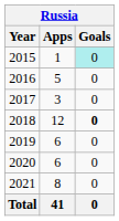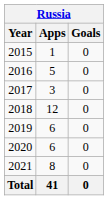2015 | Goals: paleturquoise background -> no background
2018 | Goals: bold -> normal
